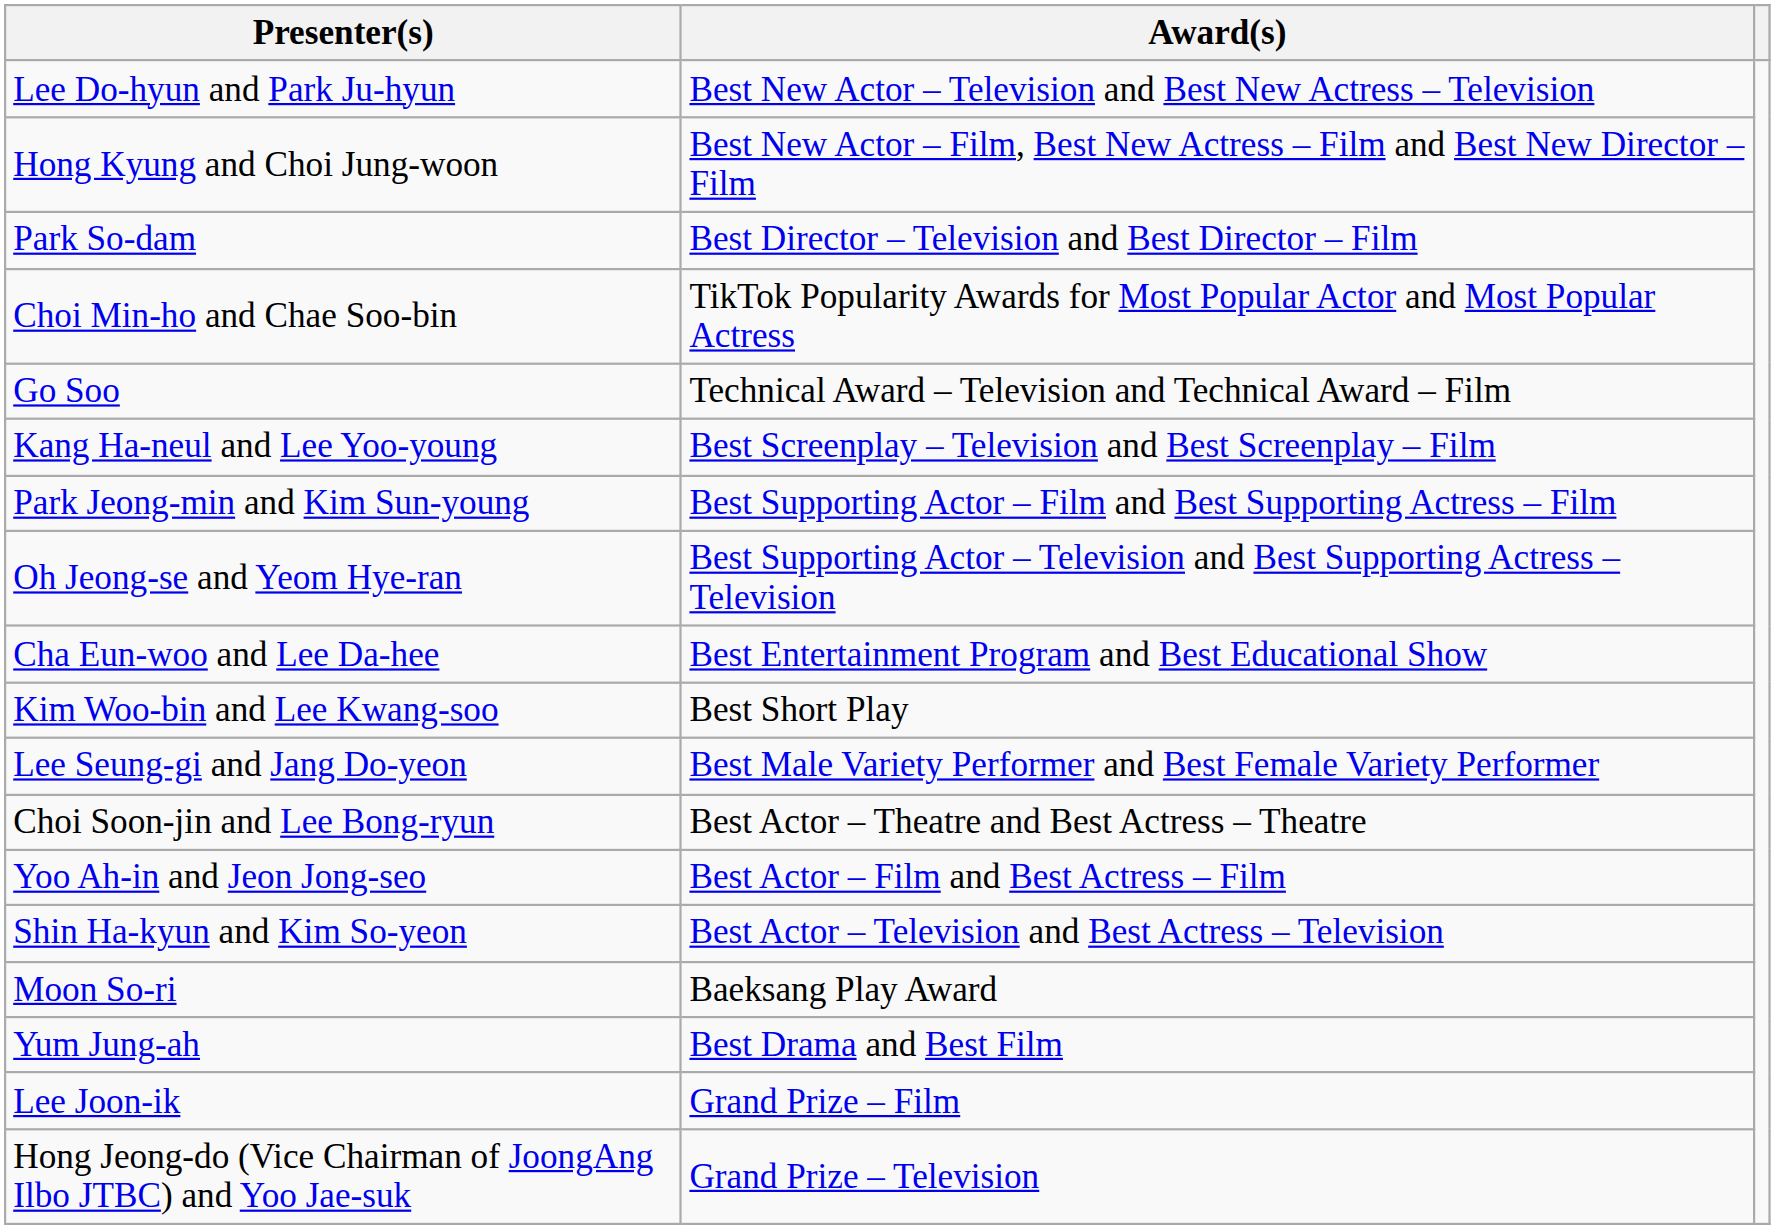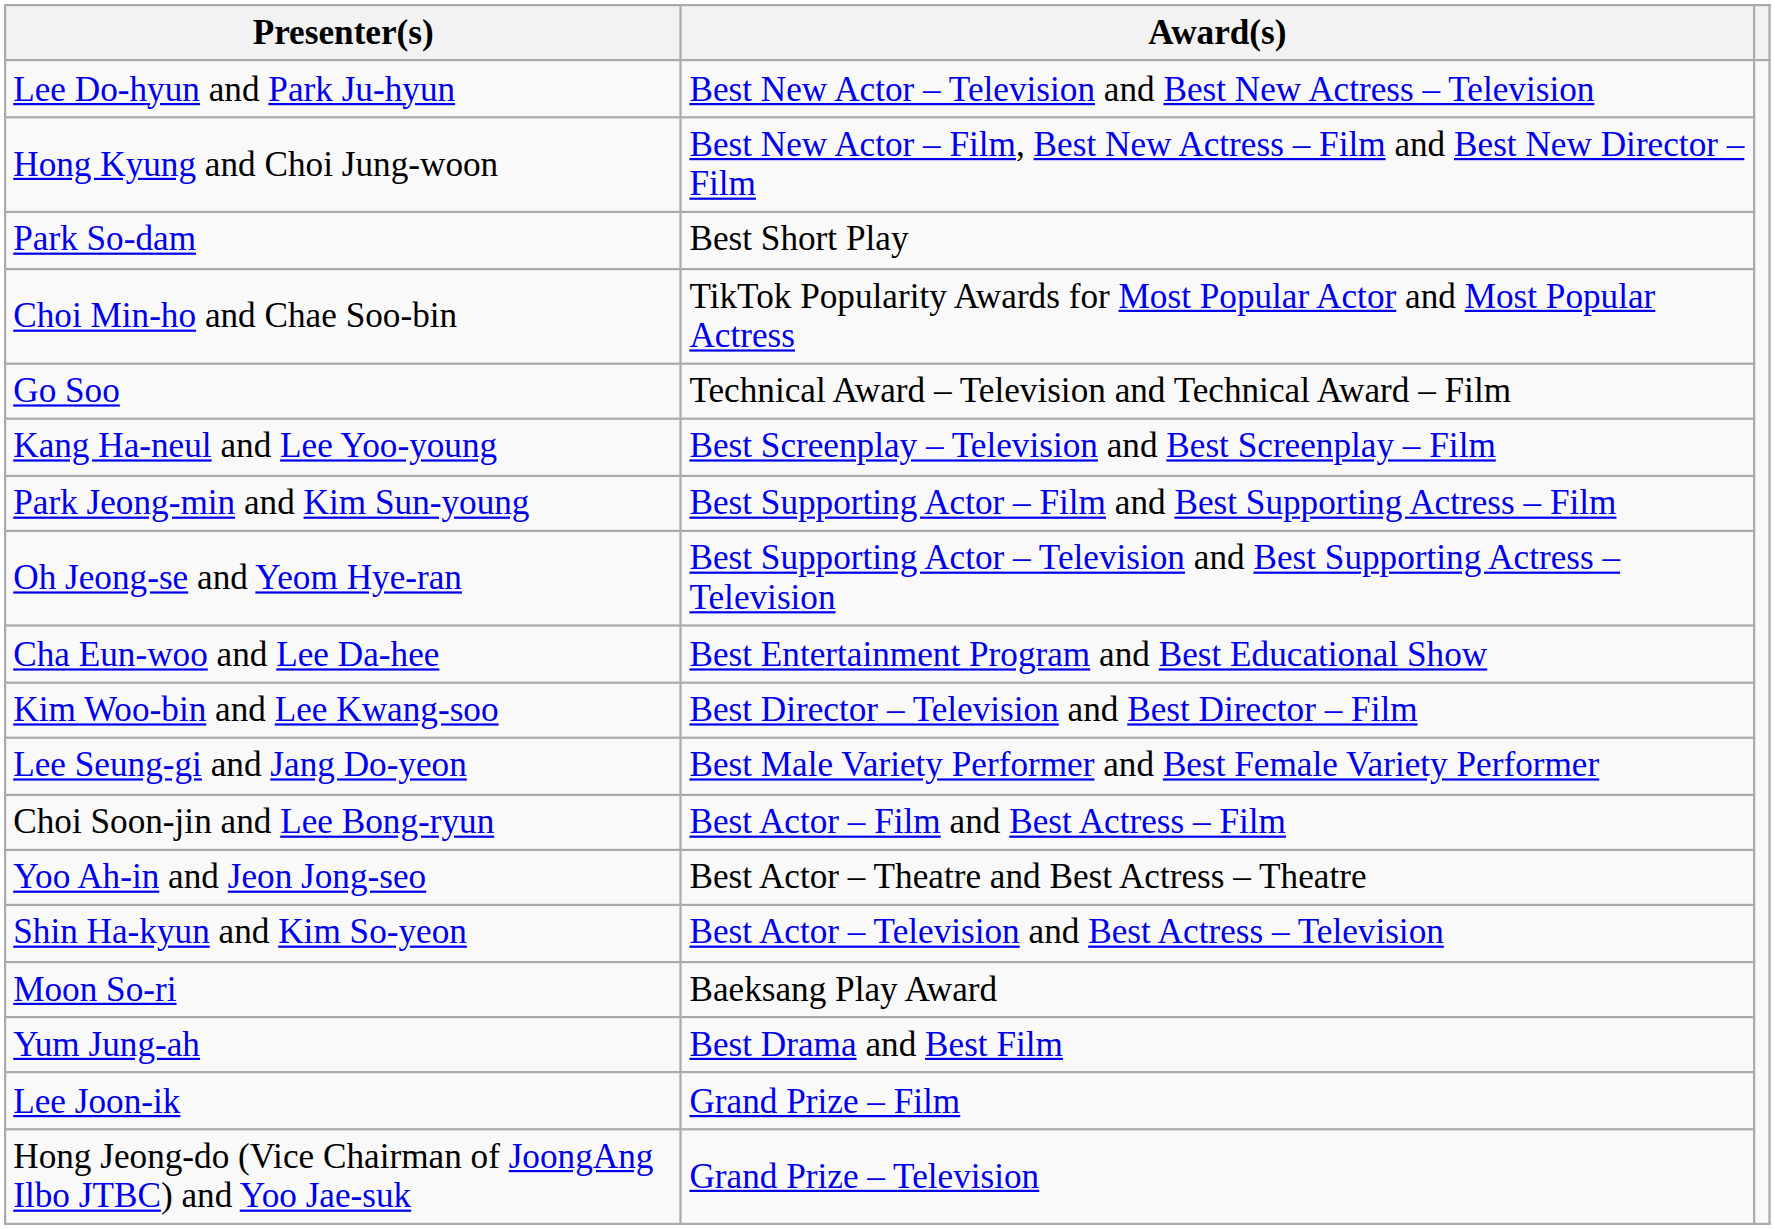Park So-dam | Award(s): Best Director – Television and Best Director – Film -> Best Short Play
Kim Woo-bin and Lee Kwang-soo | Award(s): Best Short Play -> Best Director – Television and Best Director – Film
Choi Soon-jin and Lee Bong-ryun | Award(s): Best Actor – Theatre and Best Actress – Theatre -> Best Actor – Film and Best Actress – Film
Yoo Ah-in and Jeon Jong-seo | Award(s): Best Actor – Film and Best Actress – Film -> Best Actor – Theatre and Best Actress – Theatre
